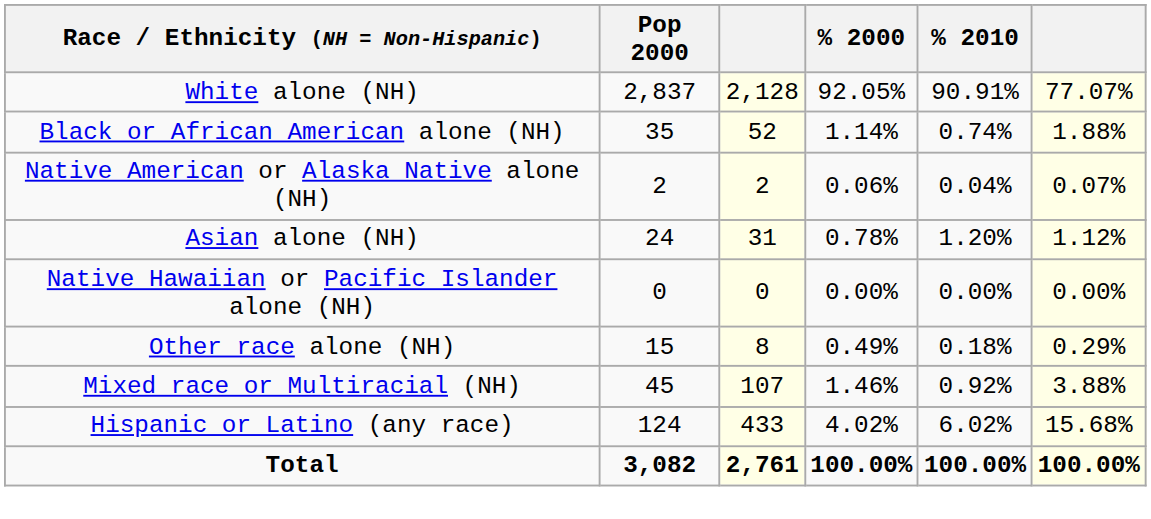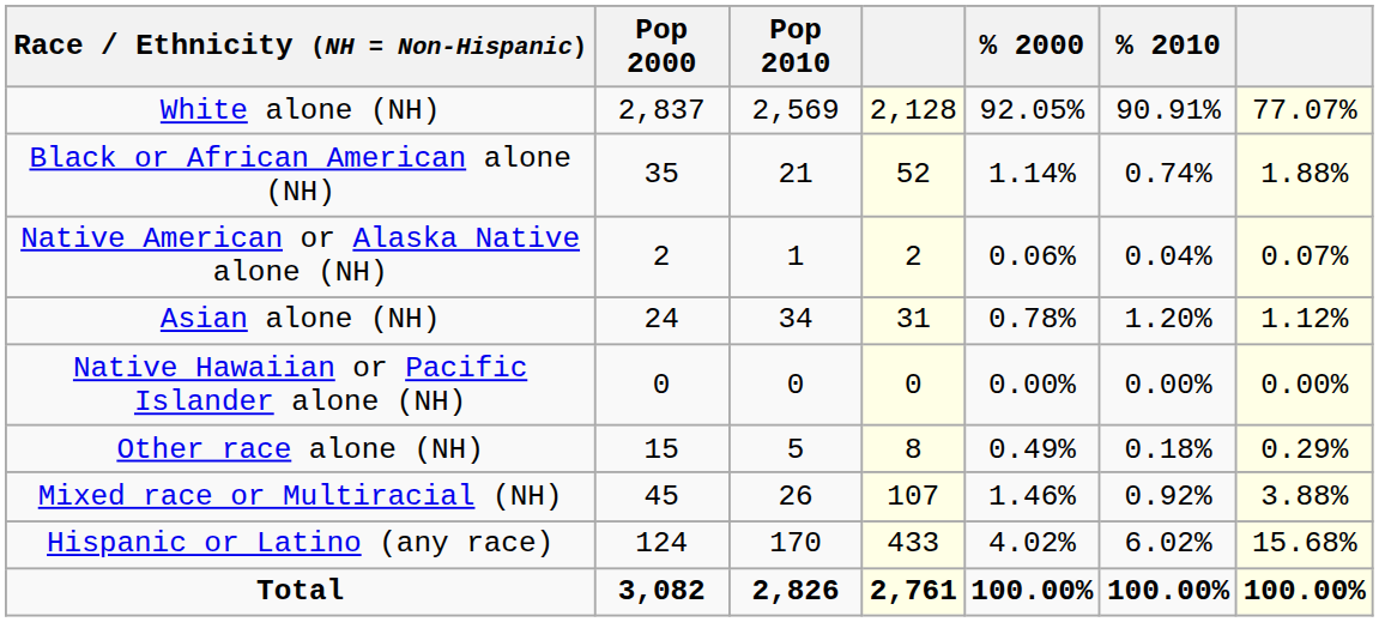+ column: Pop 2010 | 2,569 | 21 | 1 | 34 | 0 | 5 | 26 | 170 | 2,826
